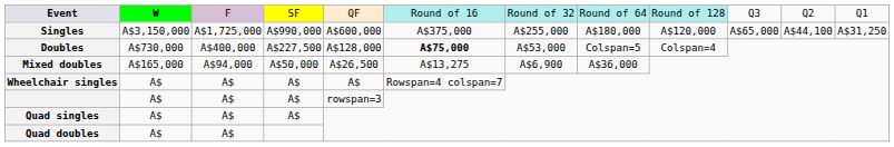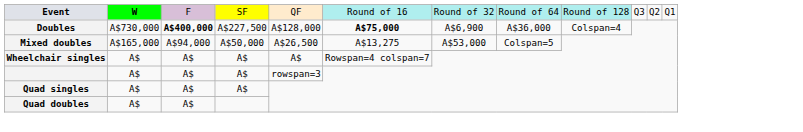- row: Singles | A$3,150,000 | A$1,725,000 | A$990,000 | A$600,000 | A$375,000 | A$255,000 | A$180,000 | A$120,000 | A$65,000 | A$44,100 | A$31,250
Doubles | column 3: normal -> bold
Doubles | column 7: A$53,000 -> A$6,900
Doubles | column 8: Colspan=5 -> A$36,000
Mixed doubles | column 7: A$6,900 -> A$53,000
Mixed doubles | column 8: A$36,000 -> Colspan=5
